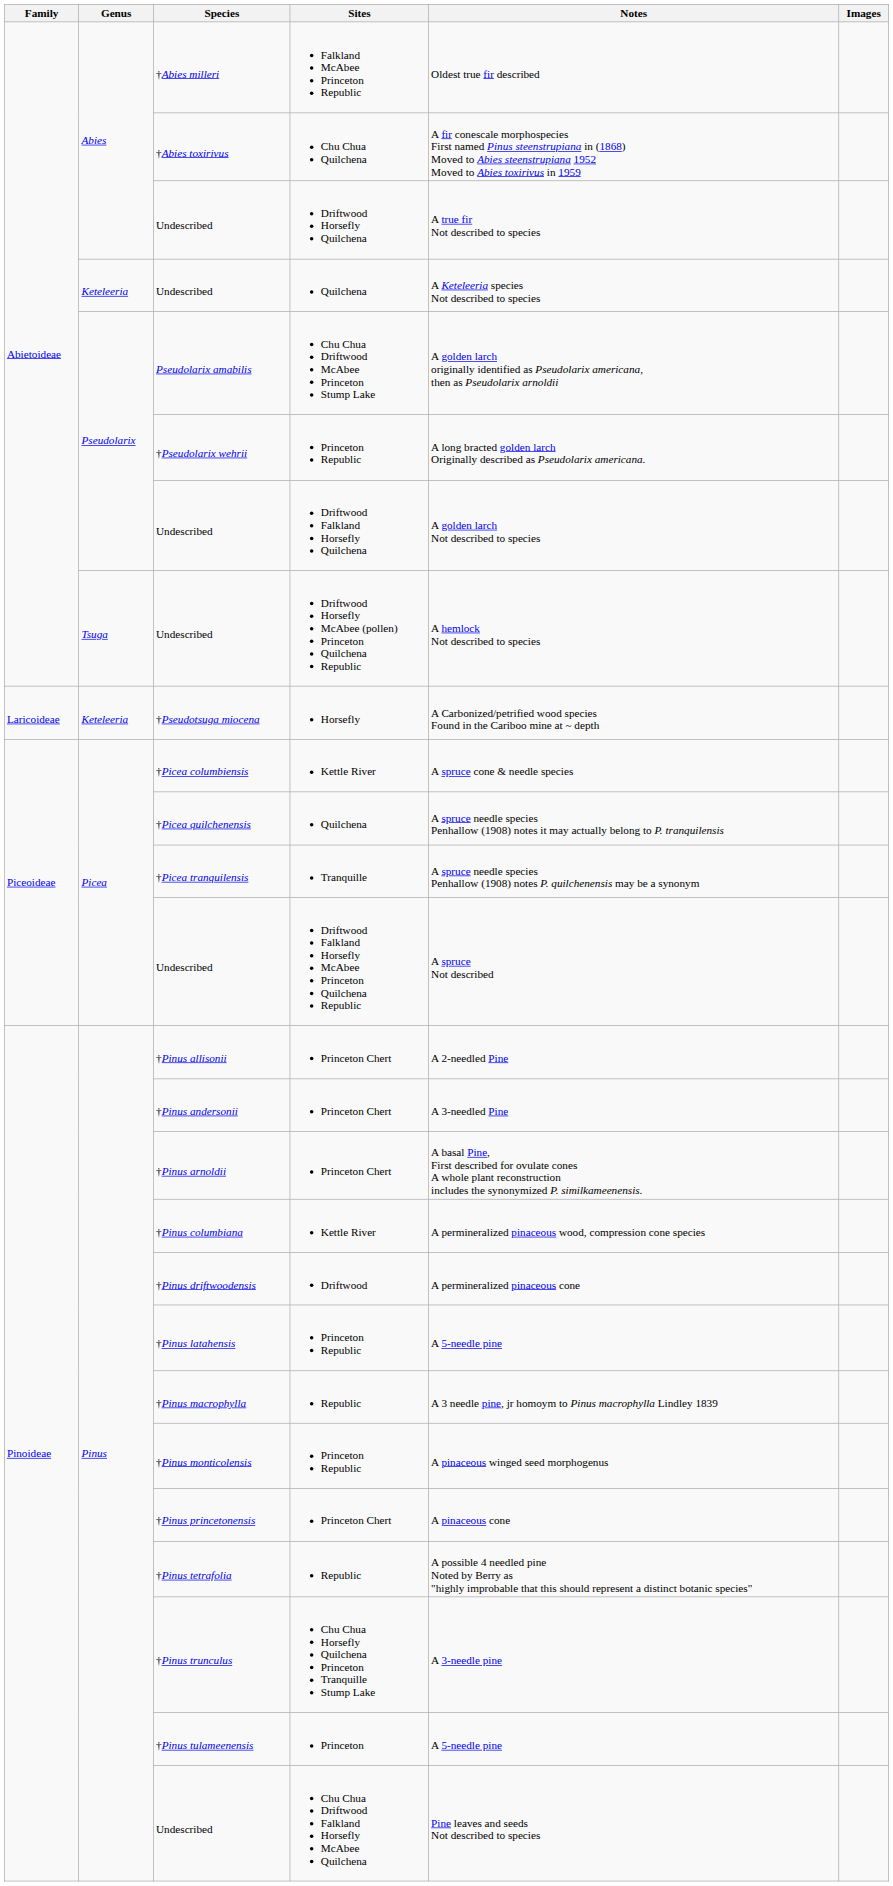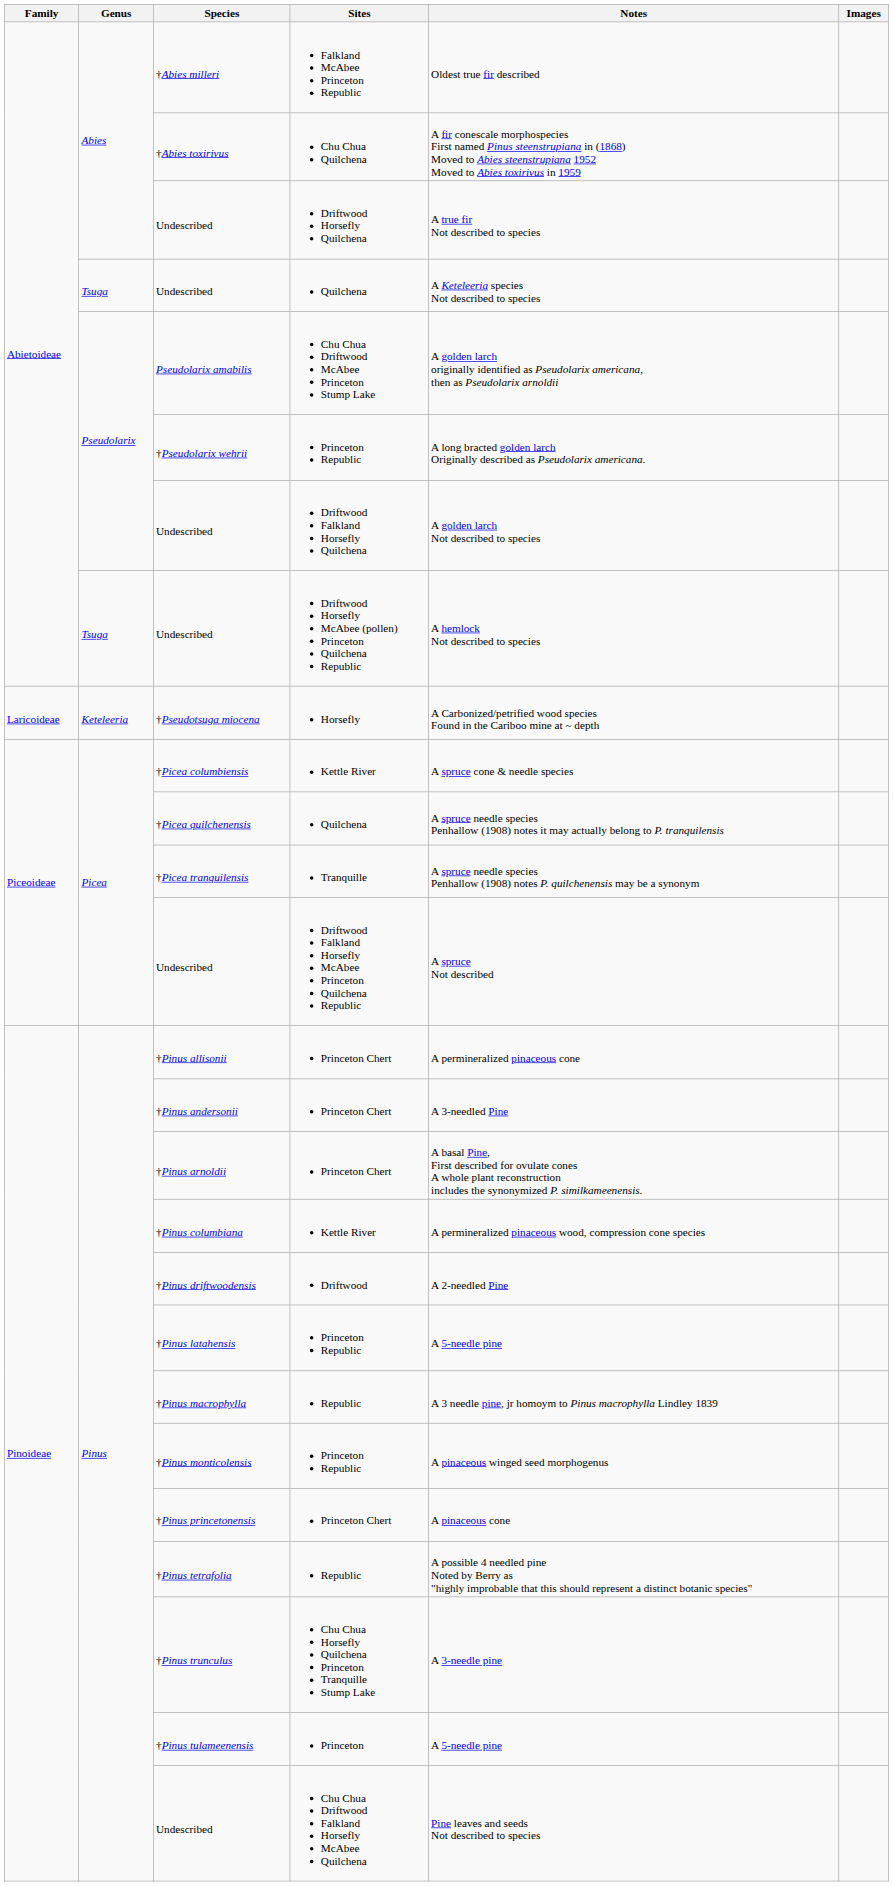Undescribed / Quilchena | Genus: Keteleeria -> Tsuga
†Pinus allisonii | Notes: A 2-needled Pine -> A permineralized pinaceous cone
†Pinus driftwoodensis | Notes: A permineralized pinaceous cone -> A 2-needled Pine
